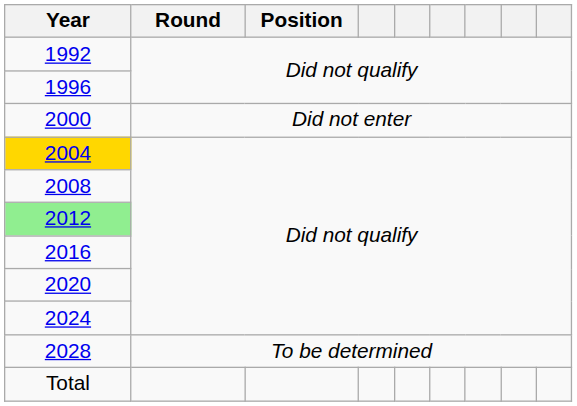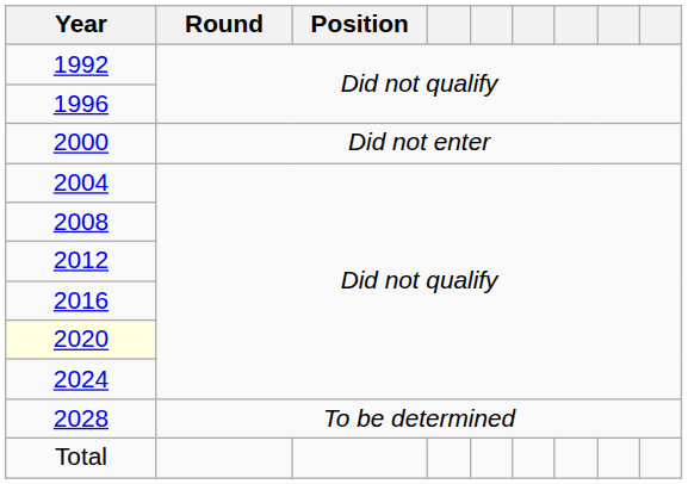2004 | Year: gold background -> no background
2012 | Year: lightgreen background -> no background
2020 | Year: no background -> lightyellow background
